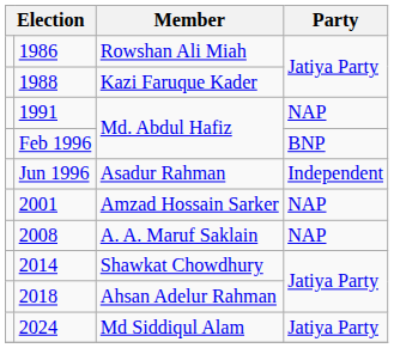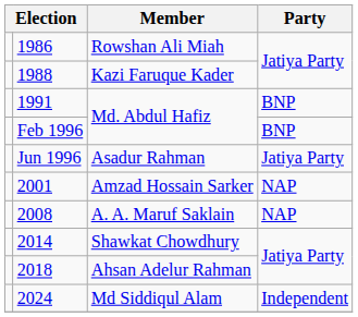1991 / Md. Abdul Hafiz | Party: NAP -> BNP
Asadur Rahman | Party: Independent -> Jatiya Party
Md Siddiqul Alam | Party: Jatiya Party -> Independent
